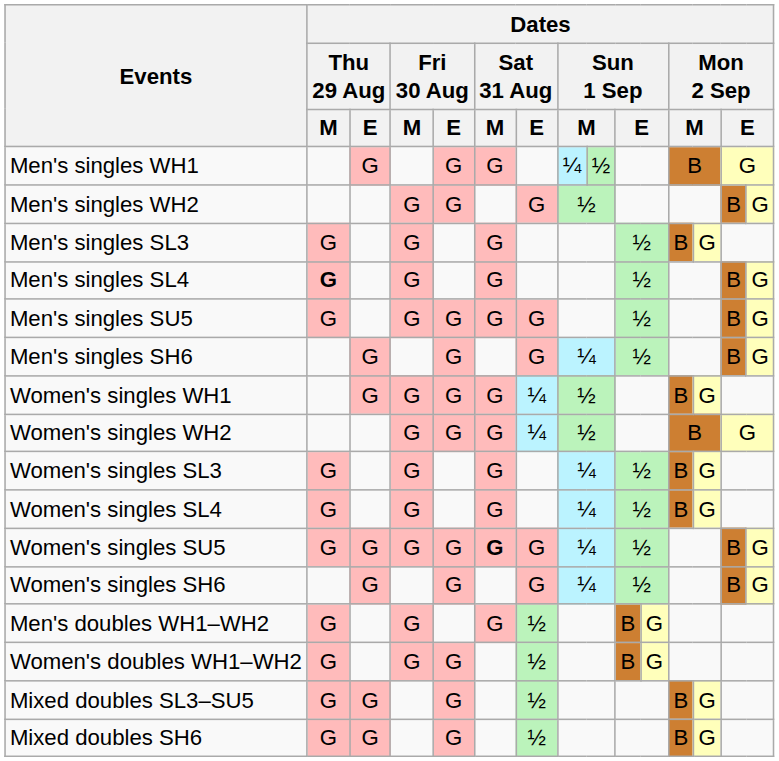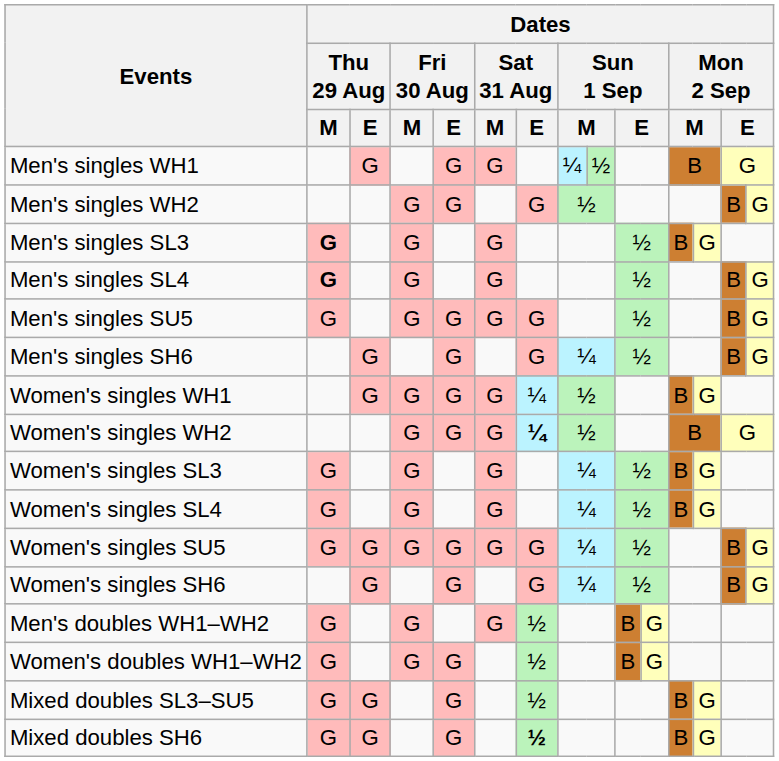Men's singles SL3 | Dates / Thu 29 Aug / M: normal -> bold
Women's singles WH2 | Dates / Sat 31 Aug / E: normal -> bold
Women's singles SU5 | Dates / Sat 31 Aug / M: bold -> normal
Mixed doubles SH6 | Dates / Sat 31 Aug / E: normal -> bold
